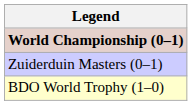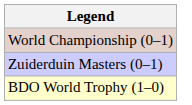row 2 | column 1: bold -> normal
